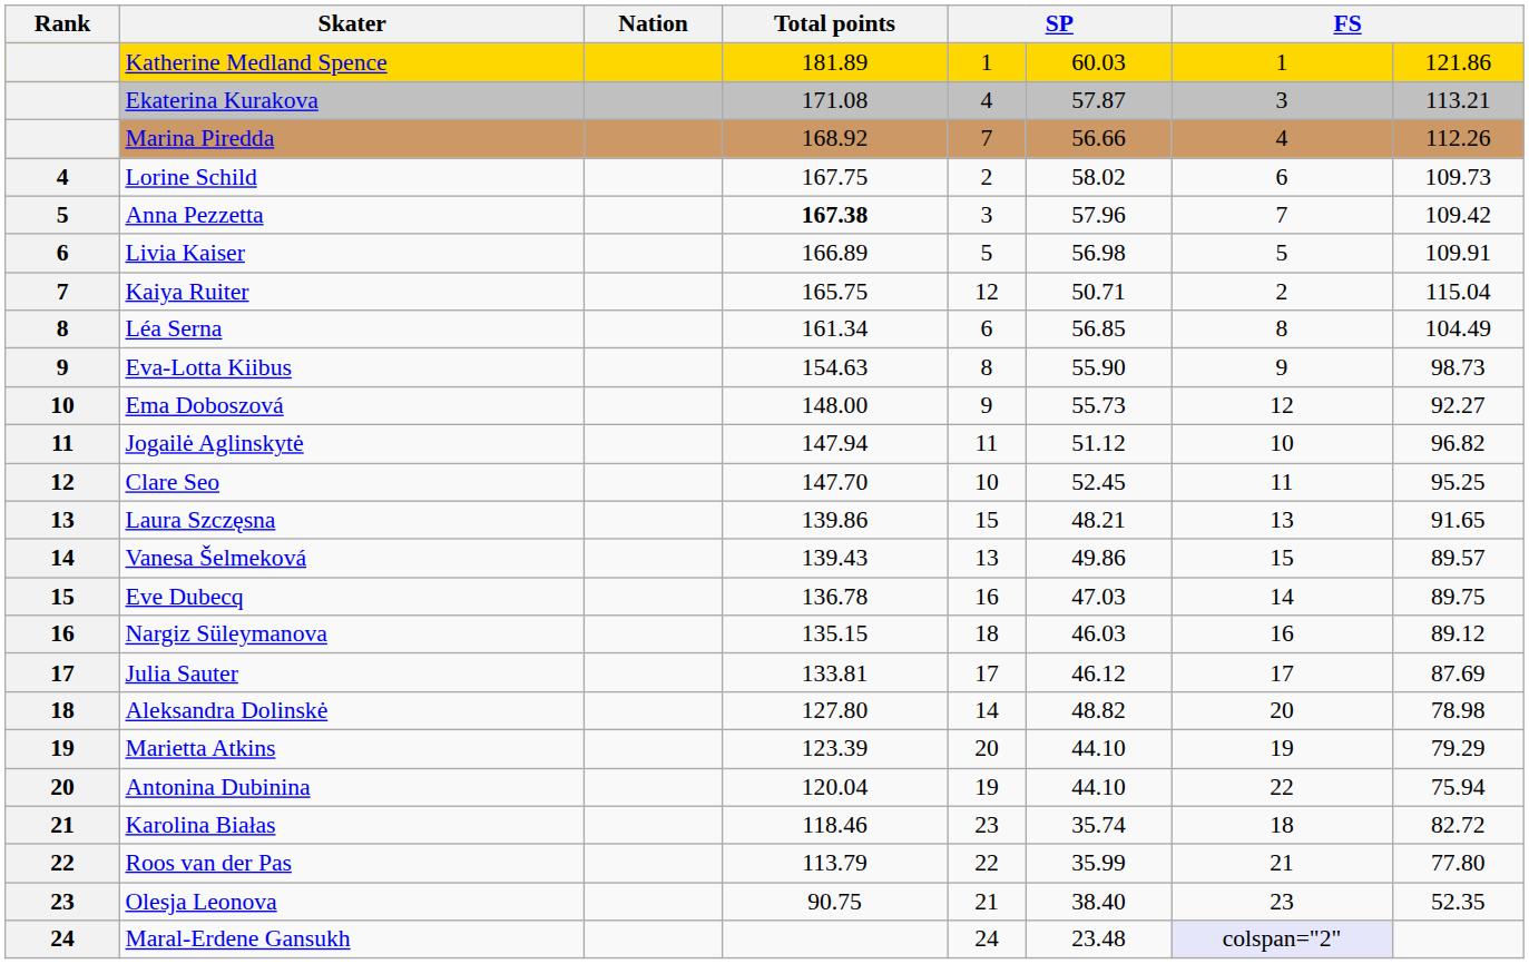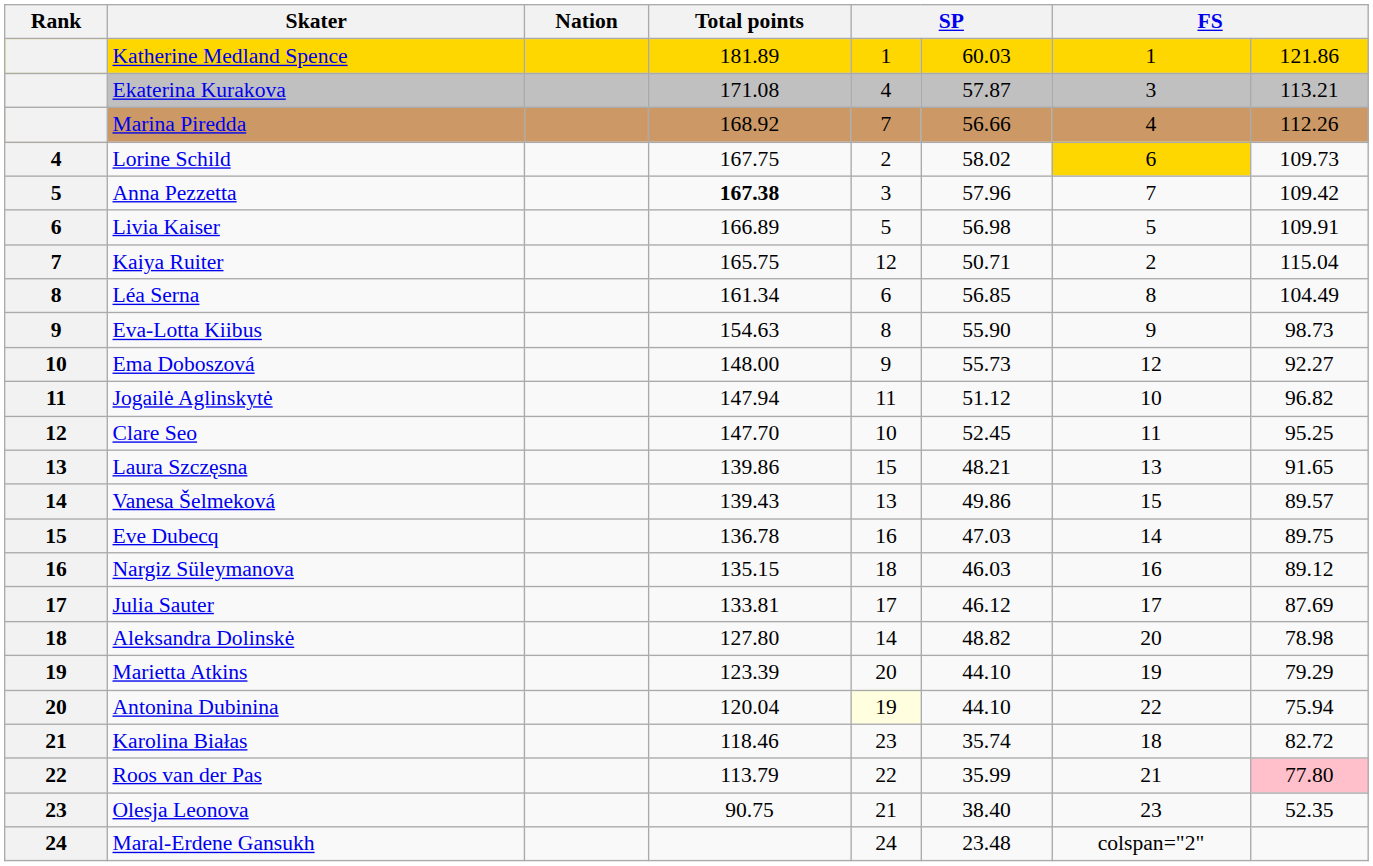Lorine Schild | column 7: no background -> gold background
Antonina Dubinina | column 5: no background -> lightyellow background
Roos van der Pas | column 8: no background -> pink background
Maral-Erdene Gansukh | column 7: lavender background -> no background
